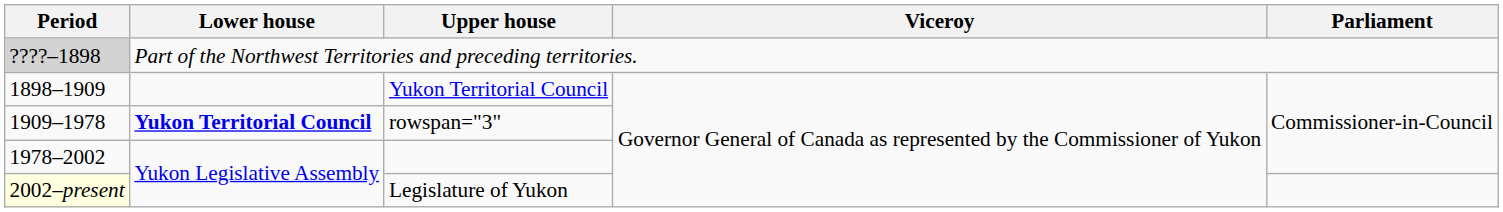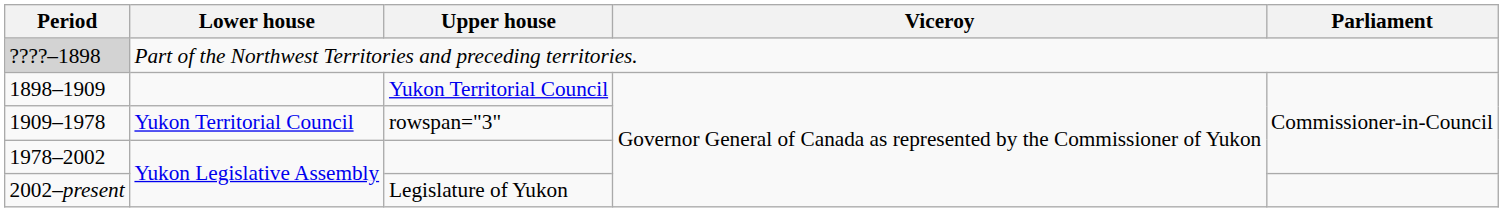rowspan="3" | Lower house: bold -> normal
Legislature of Yukon | Period: lightyellow background -> no background
